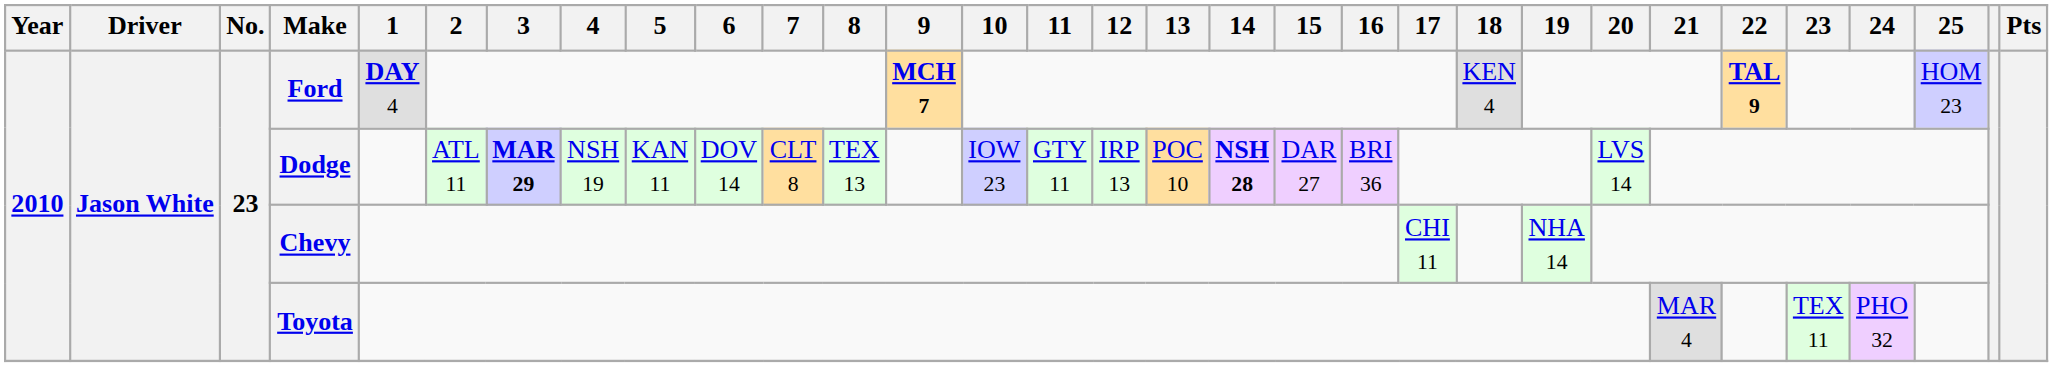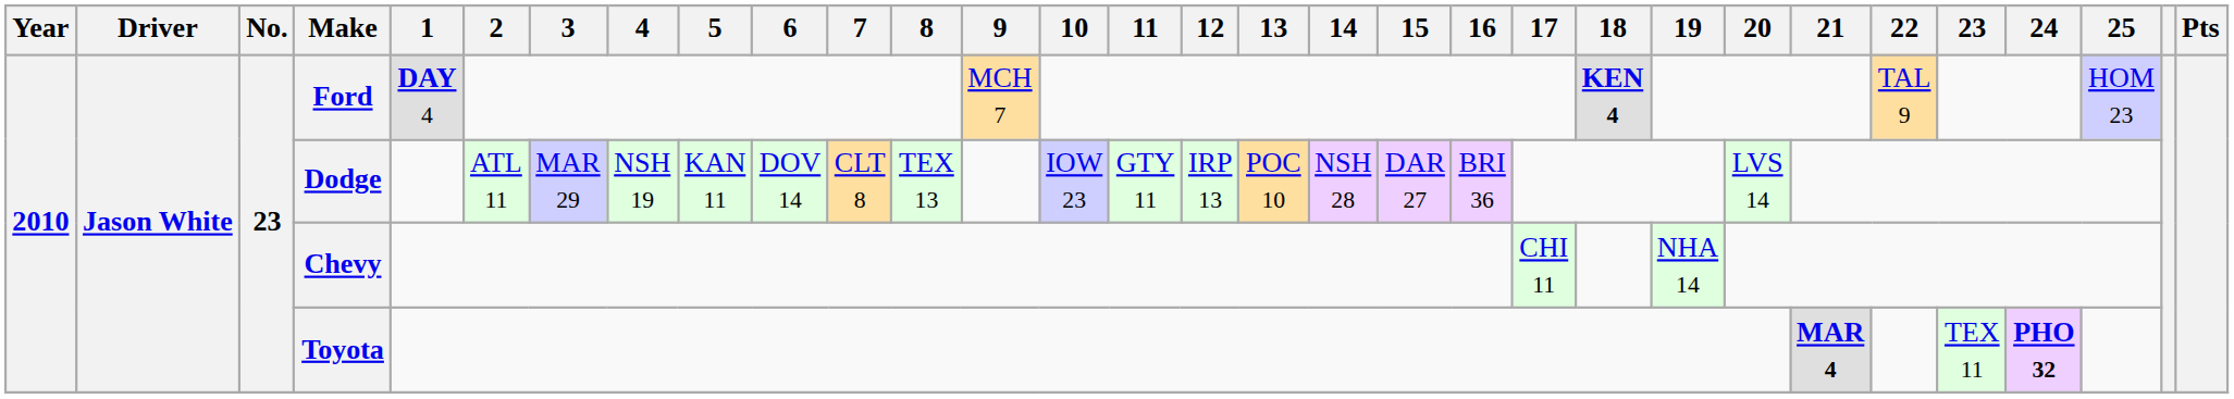Ford | 9: bold -> normal
Ford | 18: normal -> bold
Ford | 22: bold -> normal
Dodge | 3: bold -> normal
Dodge | 14: bold -> normal
Toyota | 21: normal -> bold
Toyota | 24: normal -> bold
